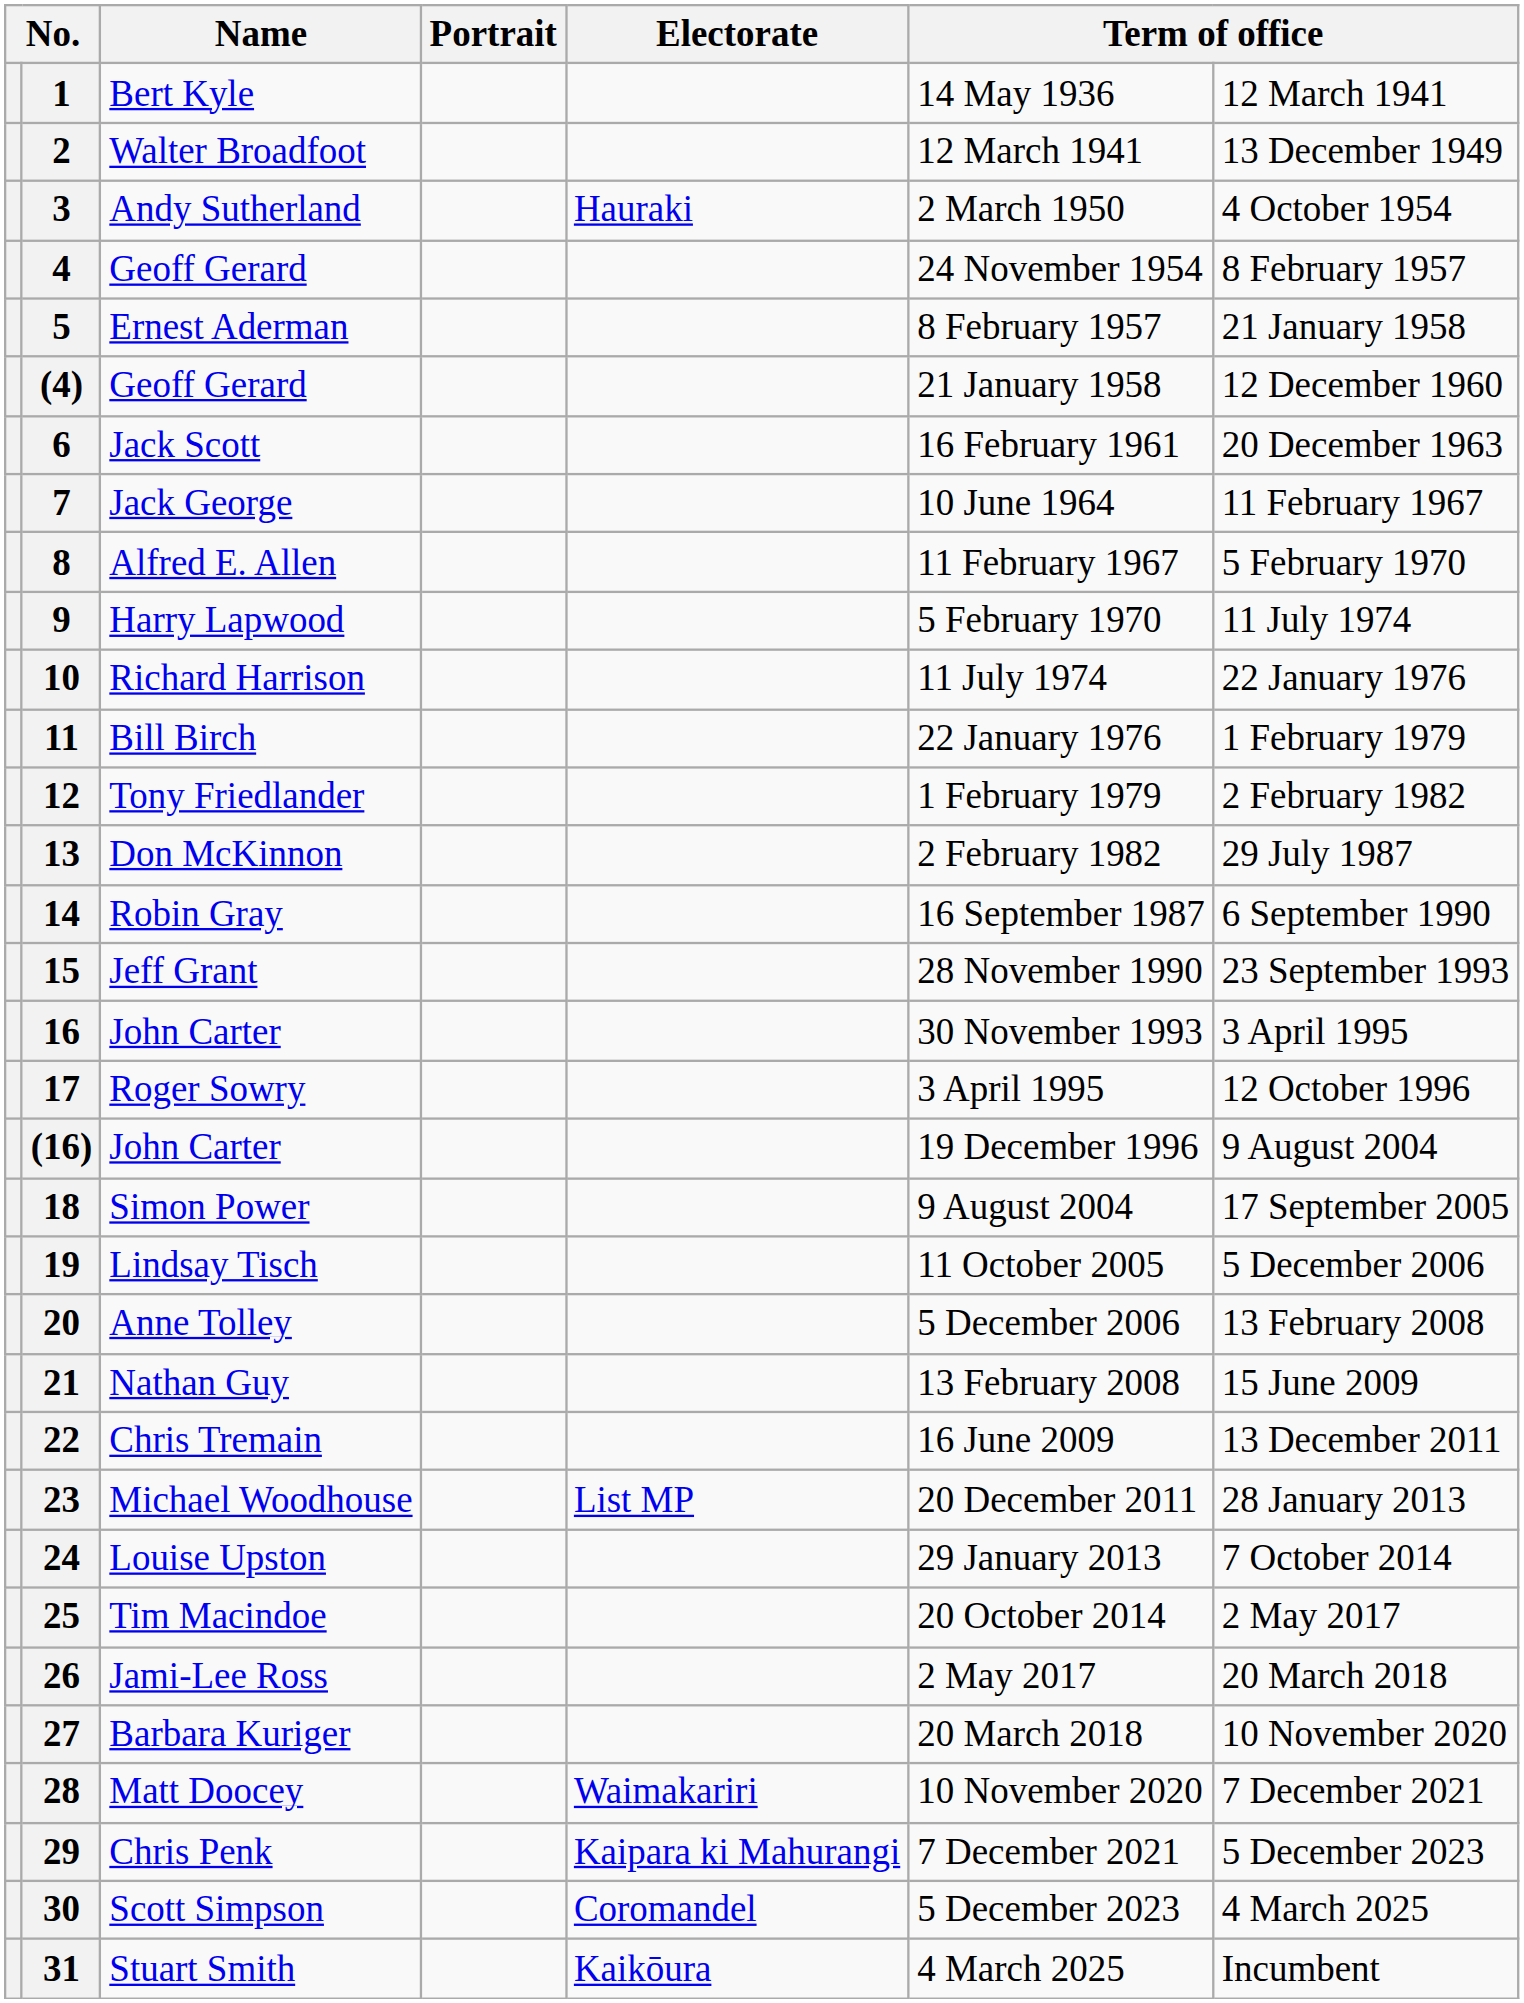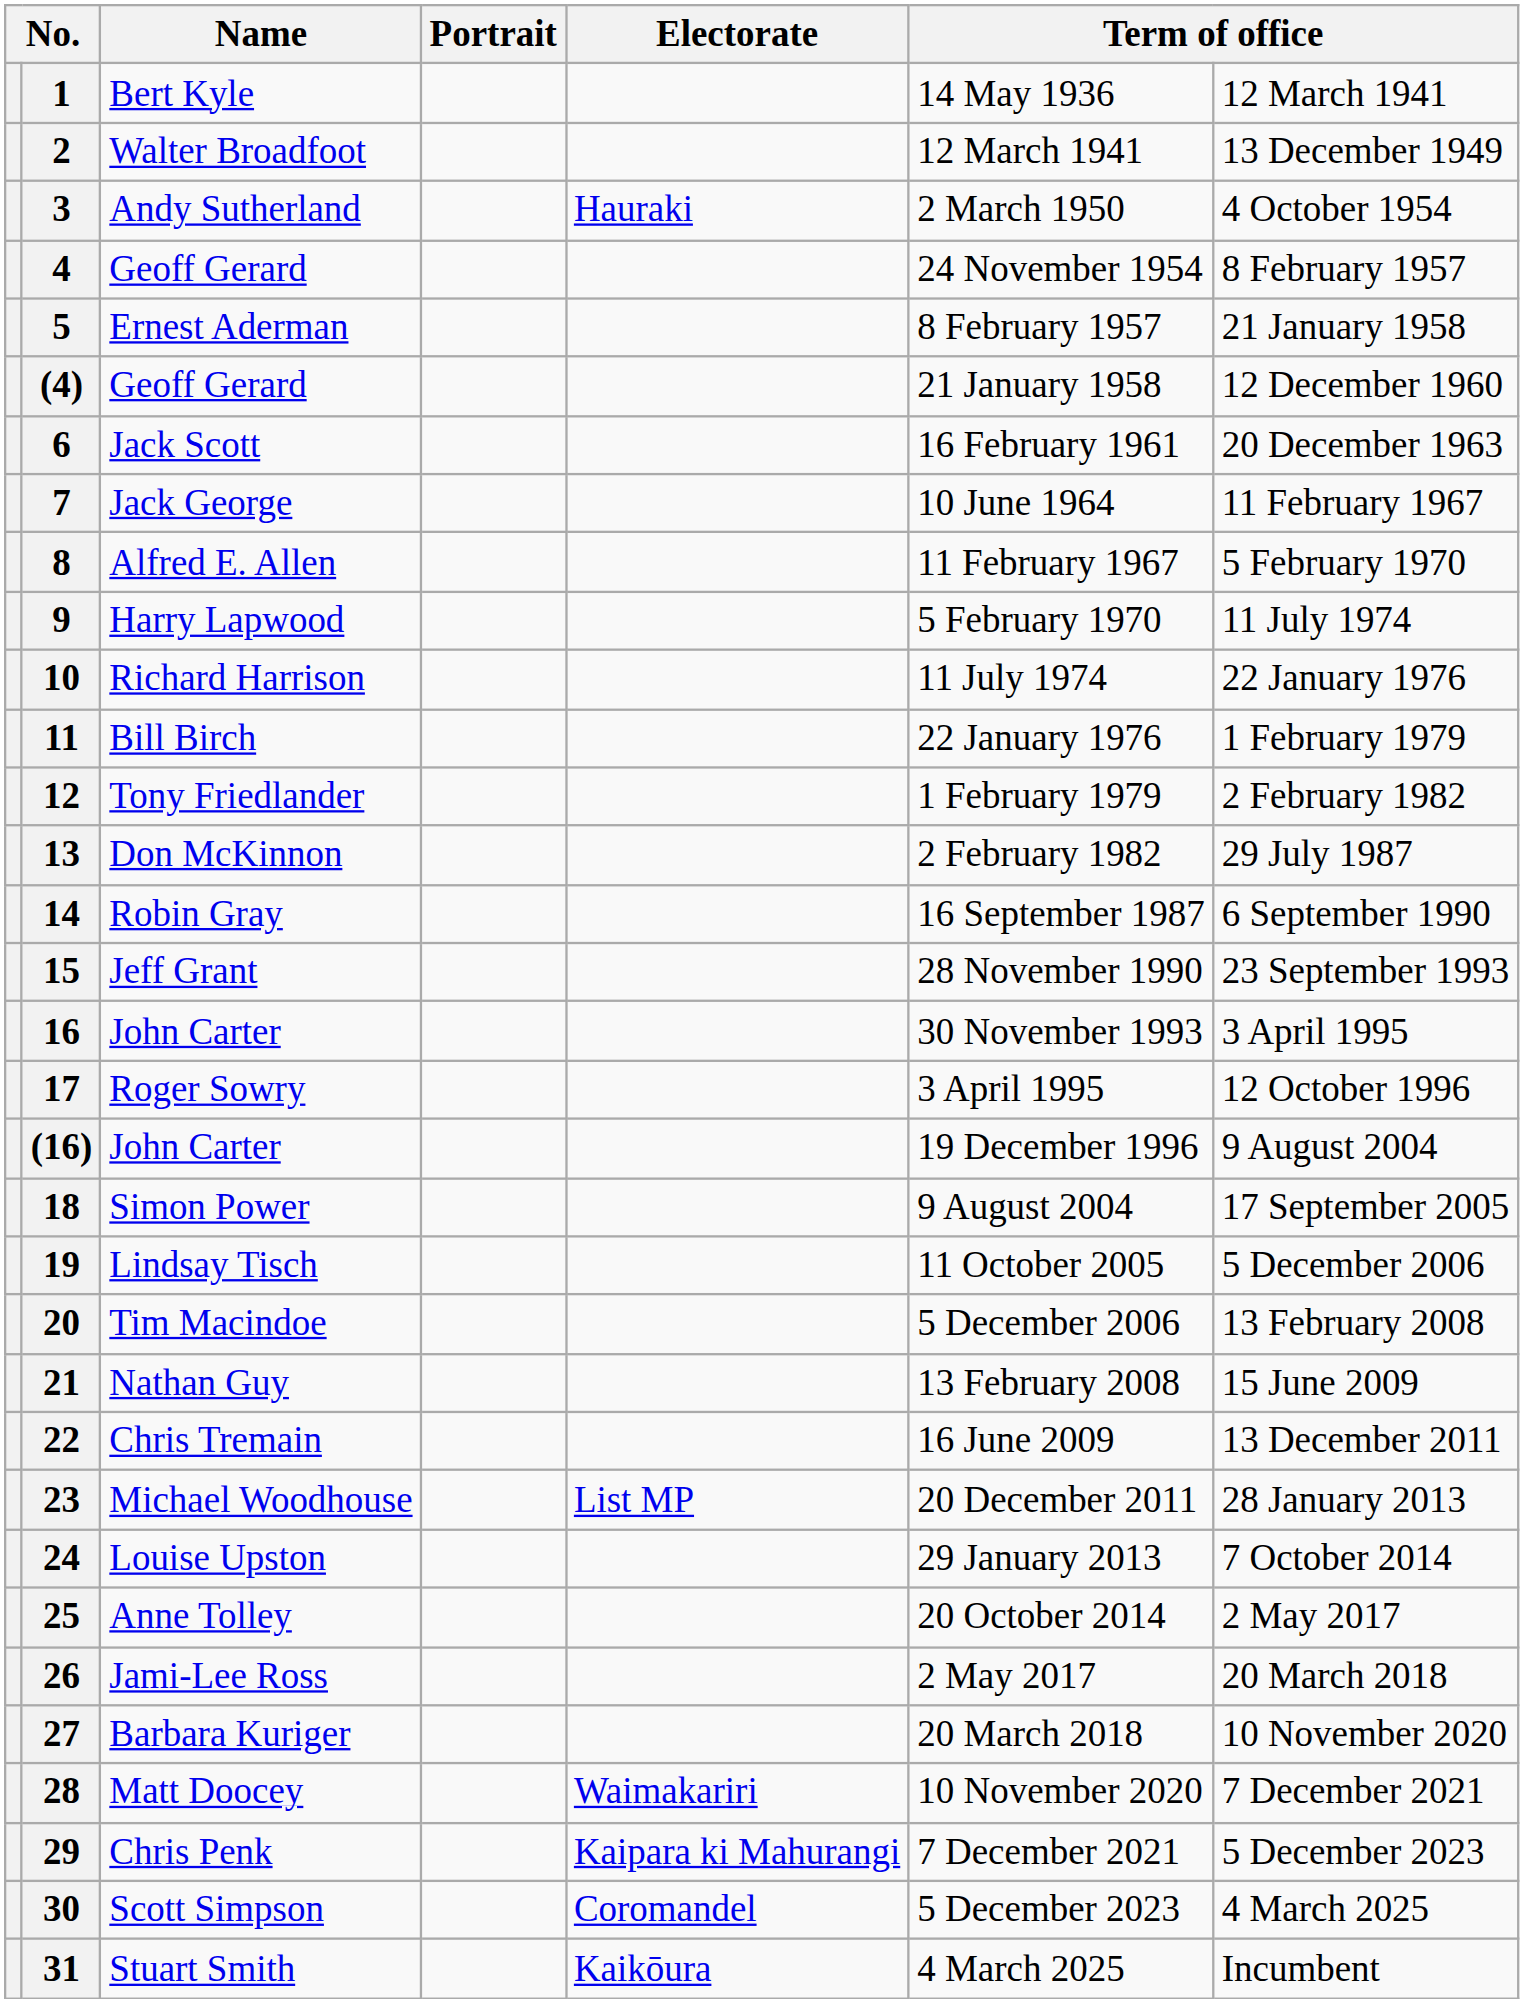20 | Name: Anne Tolley -> Tim Macindoe
25 | Name: Tim Macindoe -> Anne Tolley
